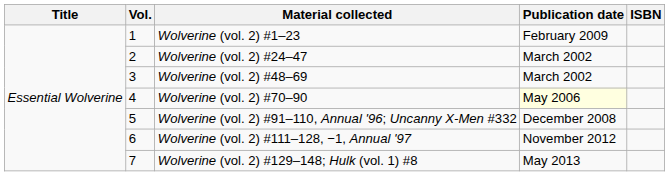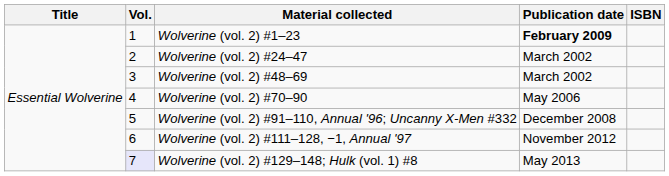Wolverine (vol. 2) #1–23 | Publication date: normal -> bold
Wolverine (vol. 2) #70–90 | Publication date: lightyellow background -> no background
Wolverine (vol. 2) #129–148; Hulk (vol. 1) #8 | Vol.: no background -> lavender background
